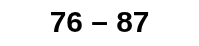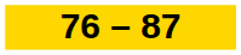row 1 | column 1: no background -> gold background
